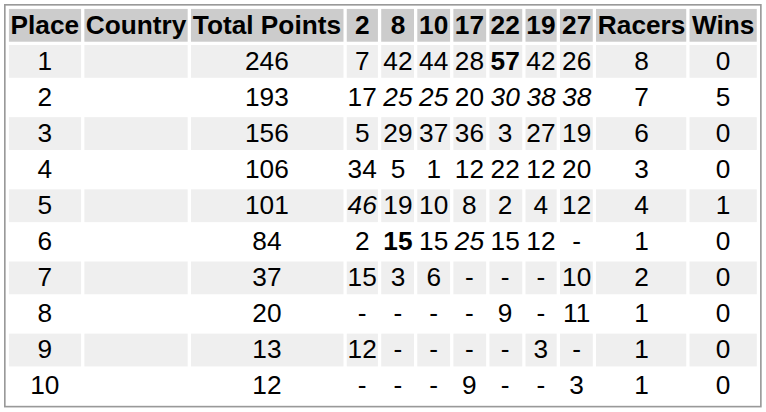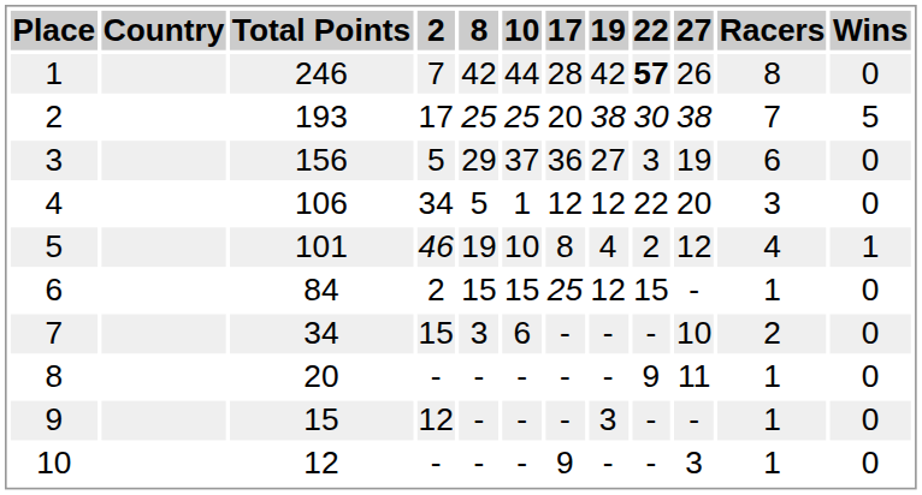columns swapped: 19 <-> 22
row 7 | 8: bold -> normal
row 8 | Total Points: 37 -> 34
row 10 | Total Points: 13 -> 15
